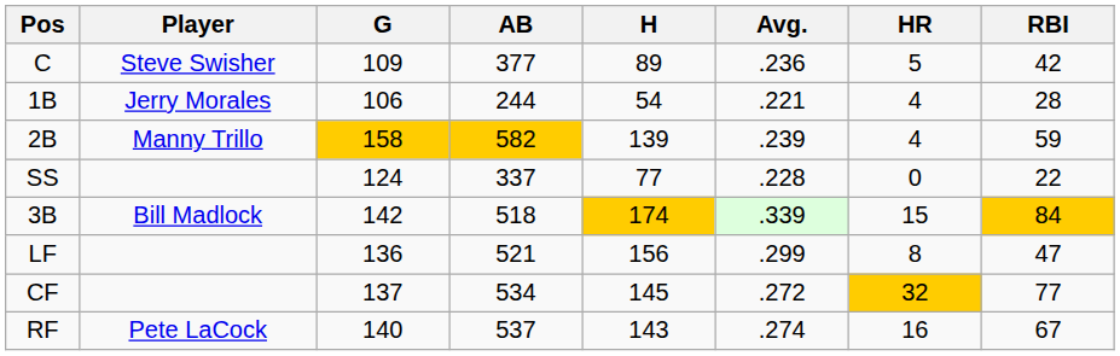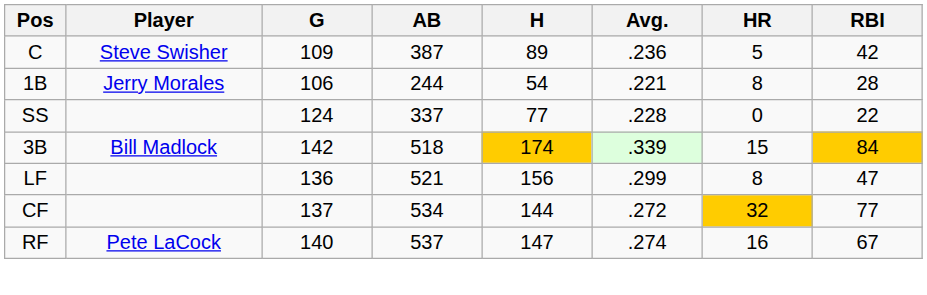C | AB: 377 -> 387
1B | HR: 4 -> 8
- row: 2B | Manny Trillo | 158 | 582 | 139 | .239 | 4 | 59
CF | H: 145 -> 144
RF | H: 143 -> 147
